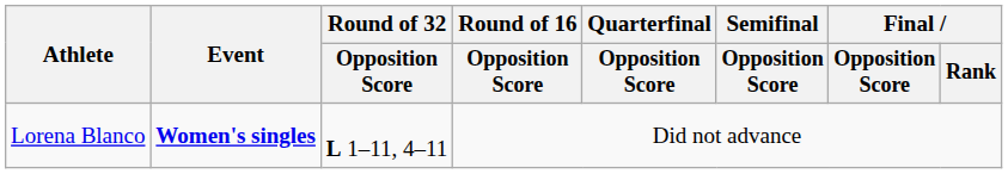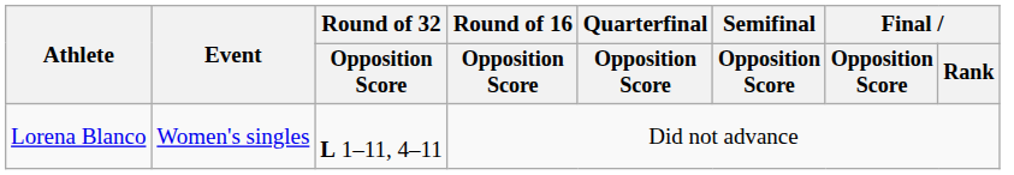Lorena Blanco | Event: bold -> normal
